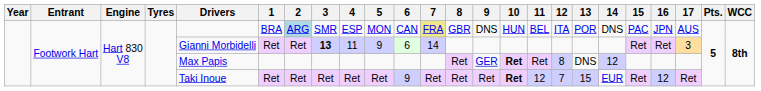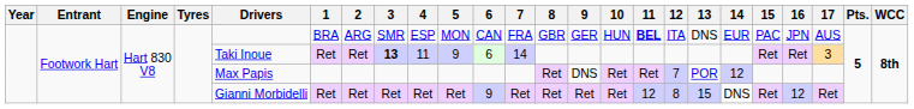row 2 | 2: lightblue background -> no background
row 2 | 7: khaki background -> no background
row 2 | 9: DNS -> GER
row 2 | 11: normal -> bold
row 2 | 13: POR -> DNS
row 2 | 14: DNS -> EUR
row 3 | Drivers: Gianni Morbidelli -> Taki Inoue
row 4 | 9: GER -> DNS
row 4 | 10: bold -> normal
row 4 | 12: 8 -> 7
row 4 | 13: DNS -> POR
row 5 | Drivers: Taki Inoue -> Gianni Morbidelli
row 5 | 10: bold -> normal
row 5 | 12: 7 -> 8
row 5 | 14: EUR -> DNS
